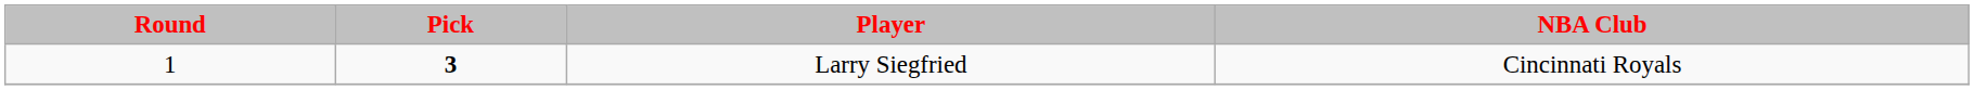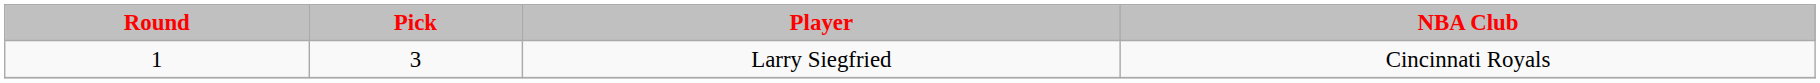Larry Siegfried | Pick: bold -> normal
